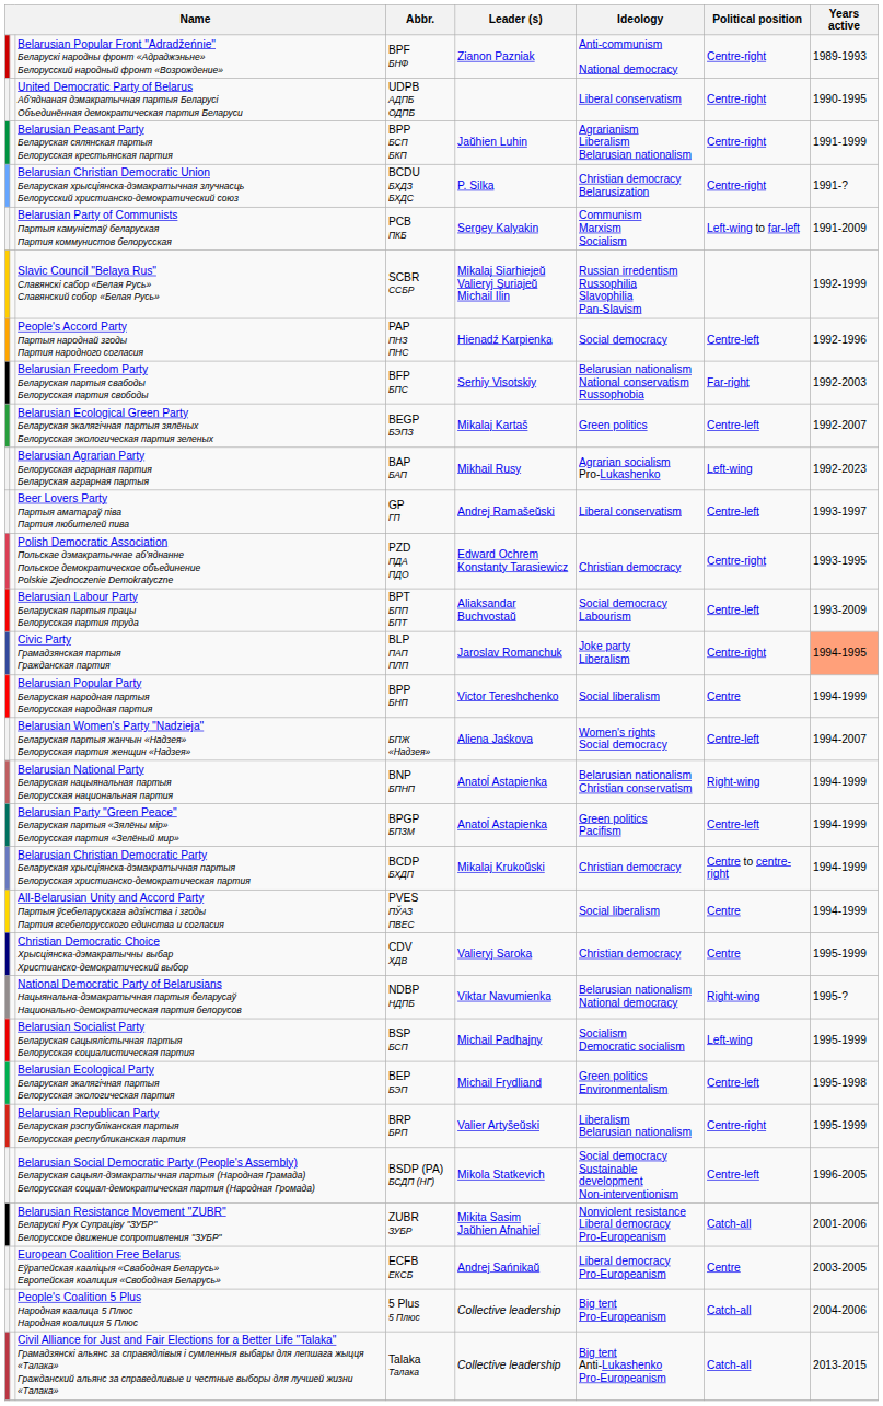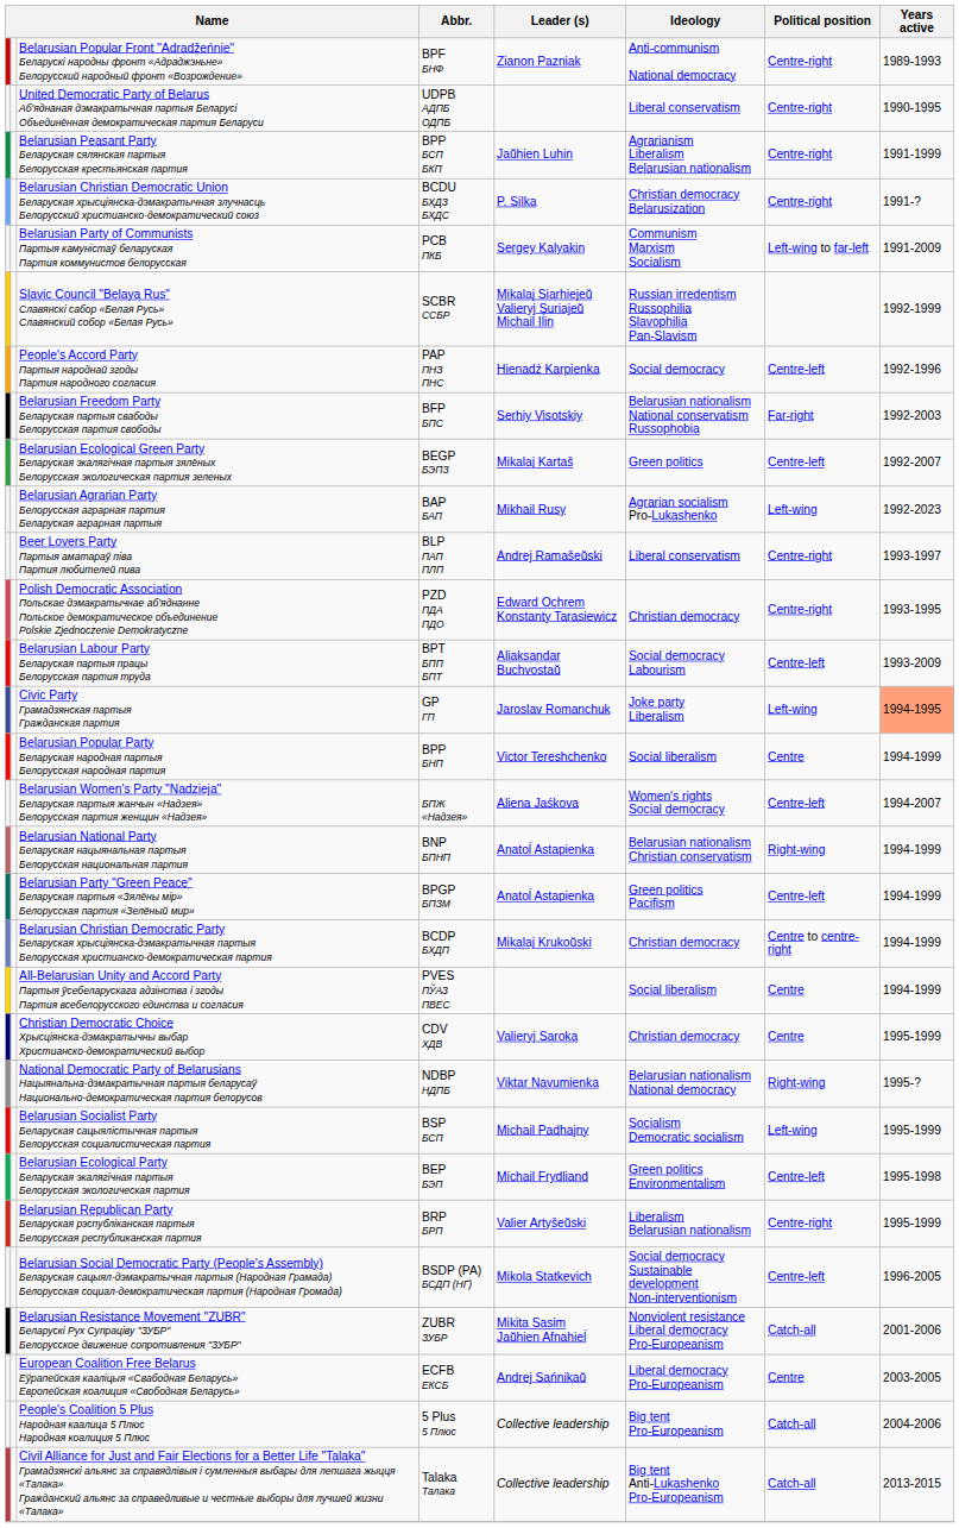Beer Lovers Party Партыя аматараў піва Партия любителей пива | Abbr.: GP ГП -> BLP ПАП ПЛП
Beer Lovers Party Партыя аматараў піва Партия любителей пива | Political position: Centre-left -> Centre-right
Civic Party Грамадзянская партыя Гражданская партия | Abbr.: BLP ПАП ПЛП -> GP ГП
Civic Party Грамадзянская партыя Гражданская партия | Political position: Centre-right -> Left-wing
